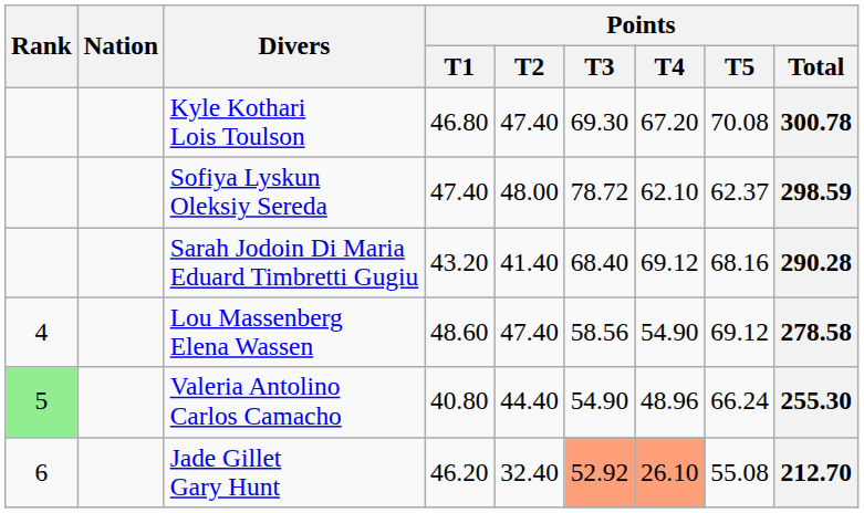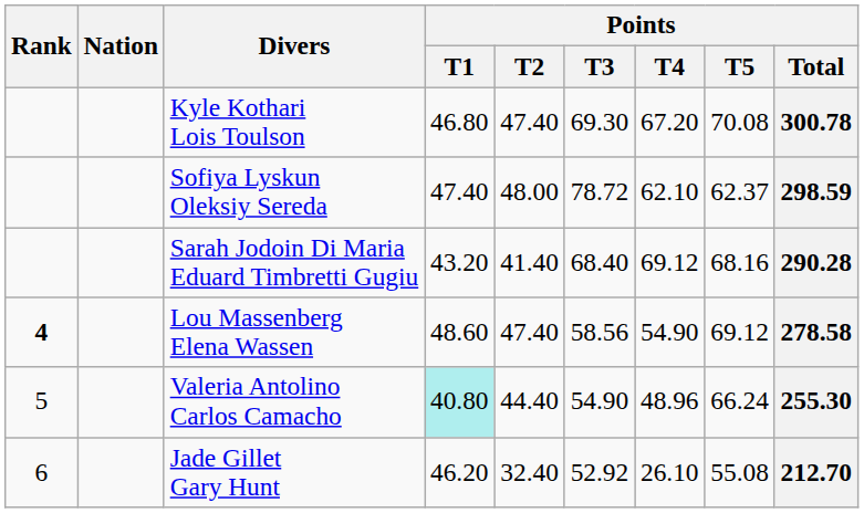Lou Massenberg Elena Wassen | Rank: normal -> bold
Valeria Antolino Carlos Camacho | Rank: lightgreen background -> no background
Valeria Antolino Carlos Camacho | Points / T1: no background -> paleturquoise background
Jade Gillet Gary Hunt | Points / T3: lightsalmon background -> no background
Jade Gillet Gary Hunt | Points / T4: lightsalmon background -> no background
